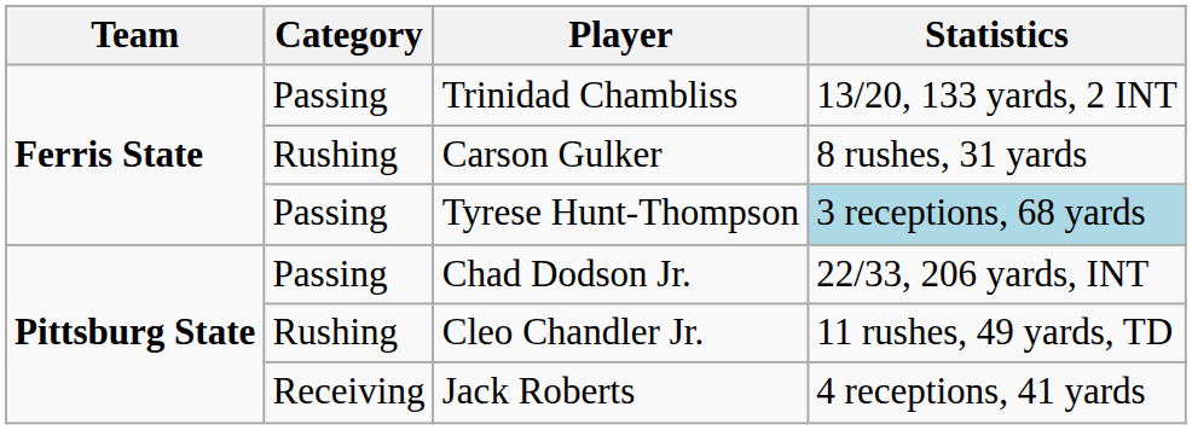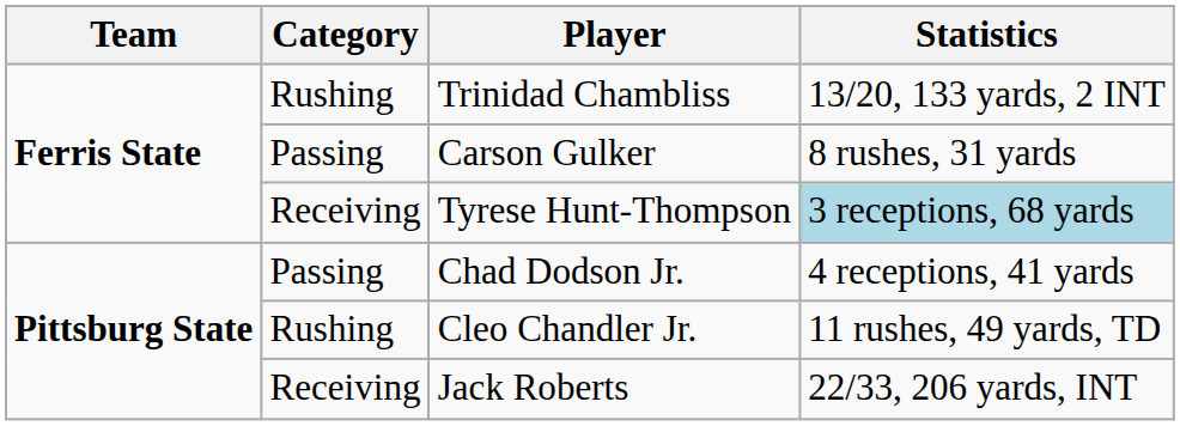Trinidad Chambliss | Category: Passing -> Rushing
Carson Gulker | Category: Rushing -> Passing
Tyrese Hunt-Thompson | Category: Passing -> Receiving
Chad Dodson Jr. | Statistics: 22/33, 206 yards, INT -> 4 receptions, 41 yards
Jack Roberts | Statistics: 4 receptions, 41 yards -> 22/33, 206 yards, INT
